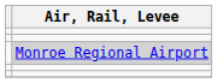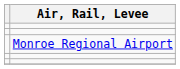row 4 | Air, Rail, Levee: lightgrey background -> no background
